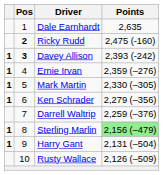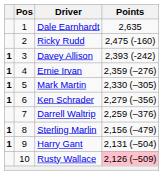Ricky Rudd | Pos: bold -> normal
Davey Allison | Pos: bold -> normal
Sterling Marlin | Points: lightgreen background -> no background
Rusty Wallace | Points: no background -> pink background
